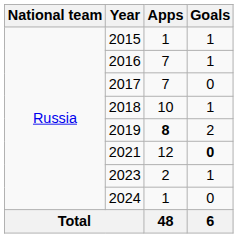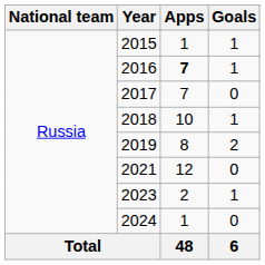2016 | Apps: normal -> bold
2019 | Apps: bold -> normal
2021 | Goals: bold -> normal
